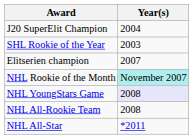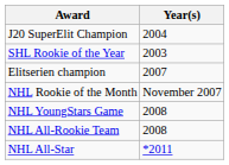NHL Rookie of the Month | Year(s): paleturquoise background -> no background
NHL YoungStars Game | Year(s): lavender background -> no background
